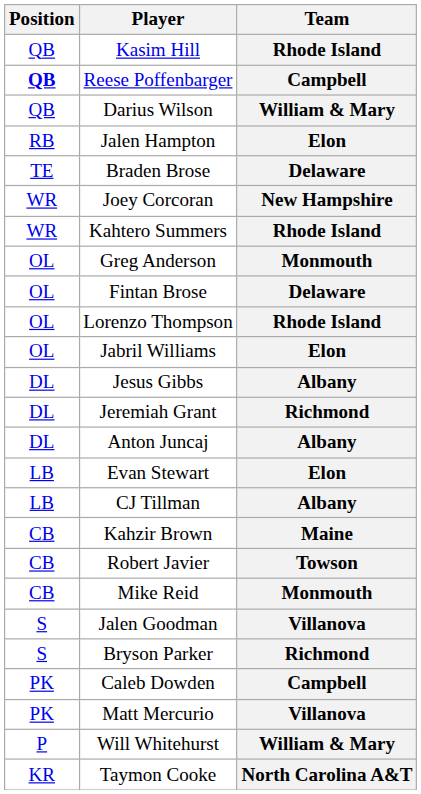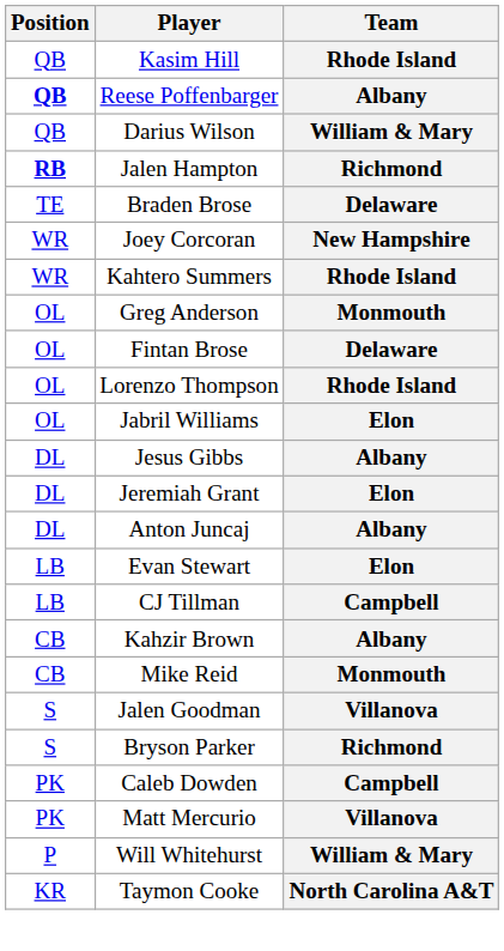Reese Poffenbarger | Team: Campbell -> Albany
Jalen Hampton | Position: normal -> bold
Jalen Hampton | Team: Elon -> Richmond
Jeremiah Grant | Team: Richmond -> Elon
CJ Tillman | Team: Albany -> Campbell
Kahzir Brown | Team: Maine -> Albany
- row: CB | Robert Javier | Towson
